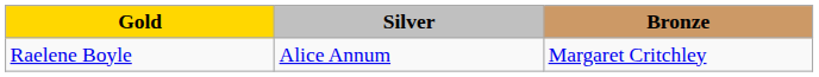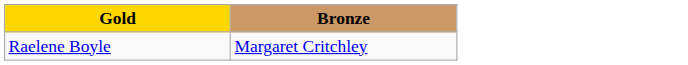- column: Silver | Alice Annum
